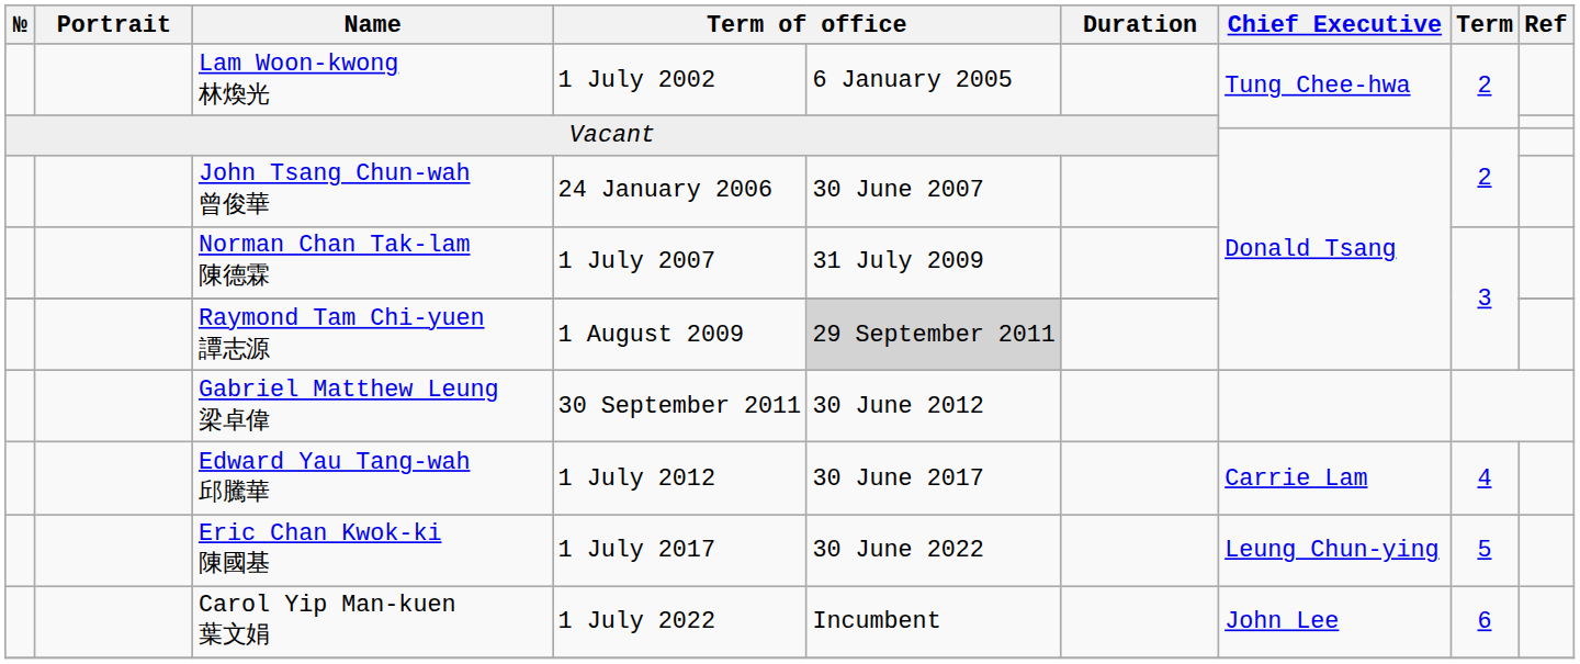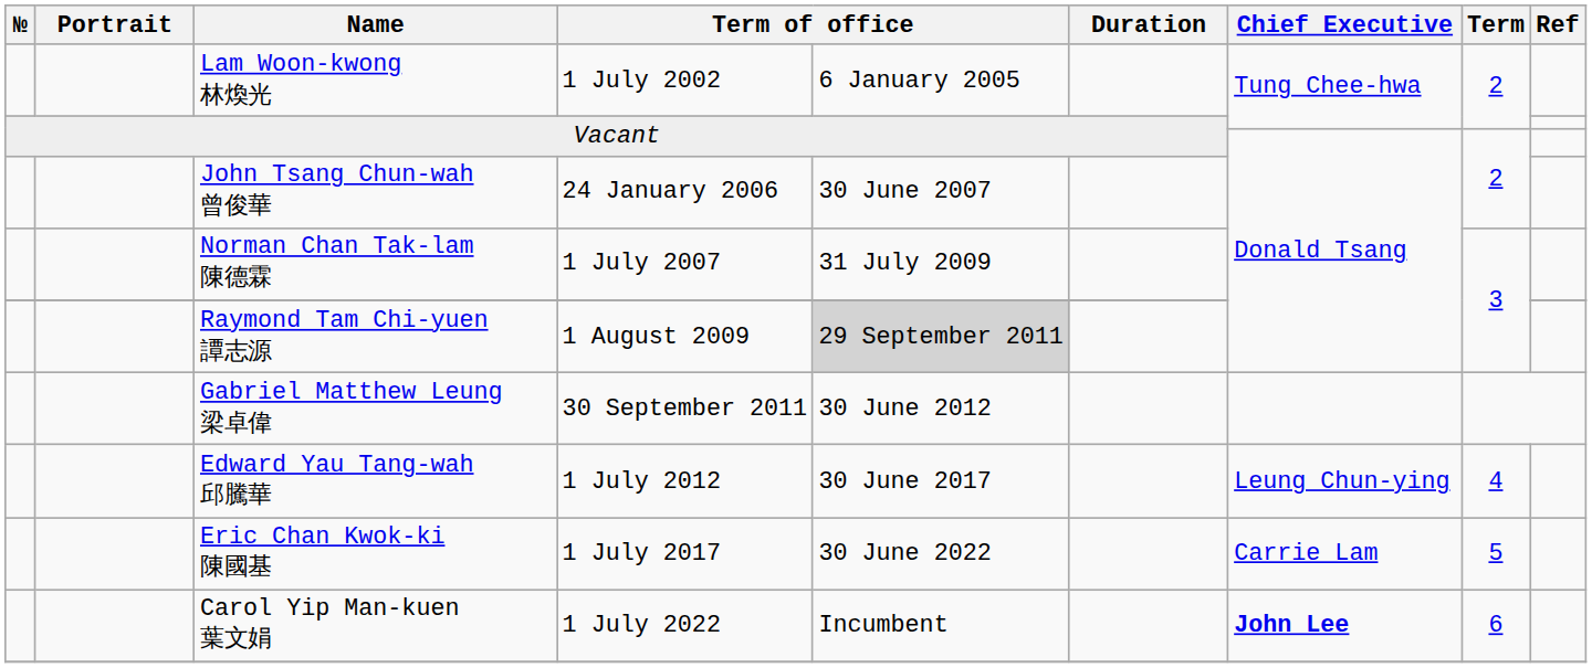Edward Yau Tang-wah 邱騰華 | Chief Executive: Carrie Lam -> Leung Chun-ying
Eric Chan Kwok-ki 陳國基 | Chief Executive: Leung Chun-ying -> Carrie Lam
Carol Yip Man-kuen 葉文娟 | Chief Executive: normal -> bold
